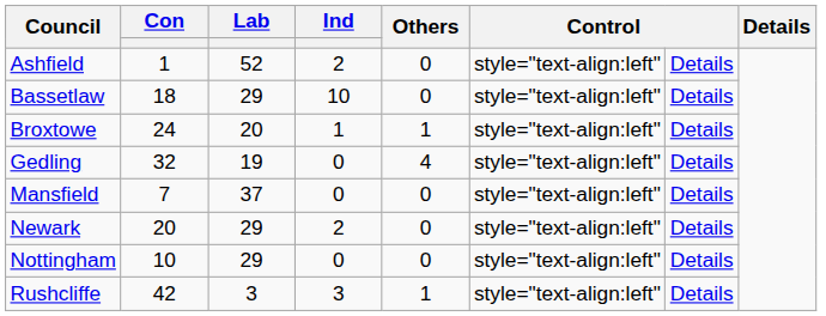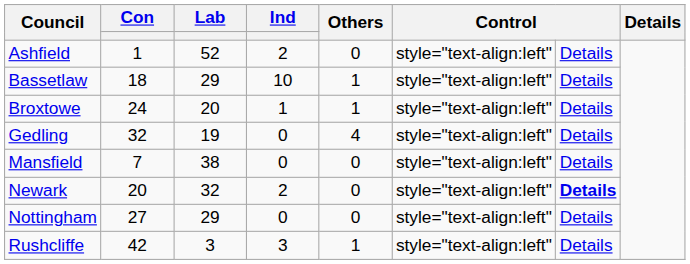Bassetlaw | Others: 0 -> 1
Mansfield | Lab: 37 -> 38
Newark | Lab: 29 -> 32
Newark | column 7: normal -> bold
Nottingham | Con: 10 -> 27
